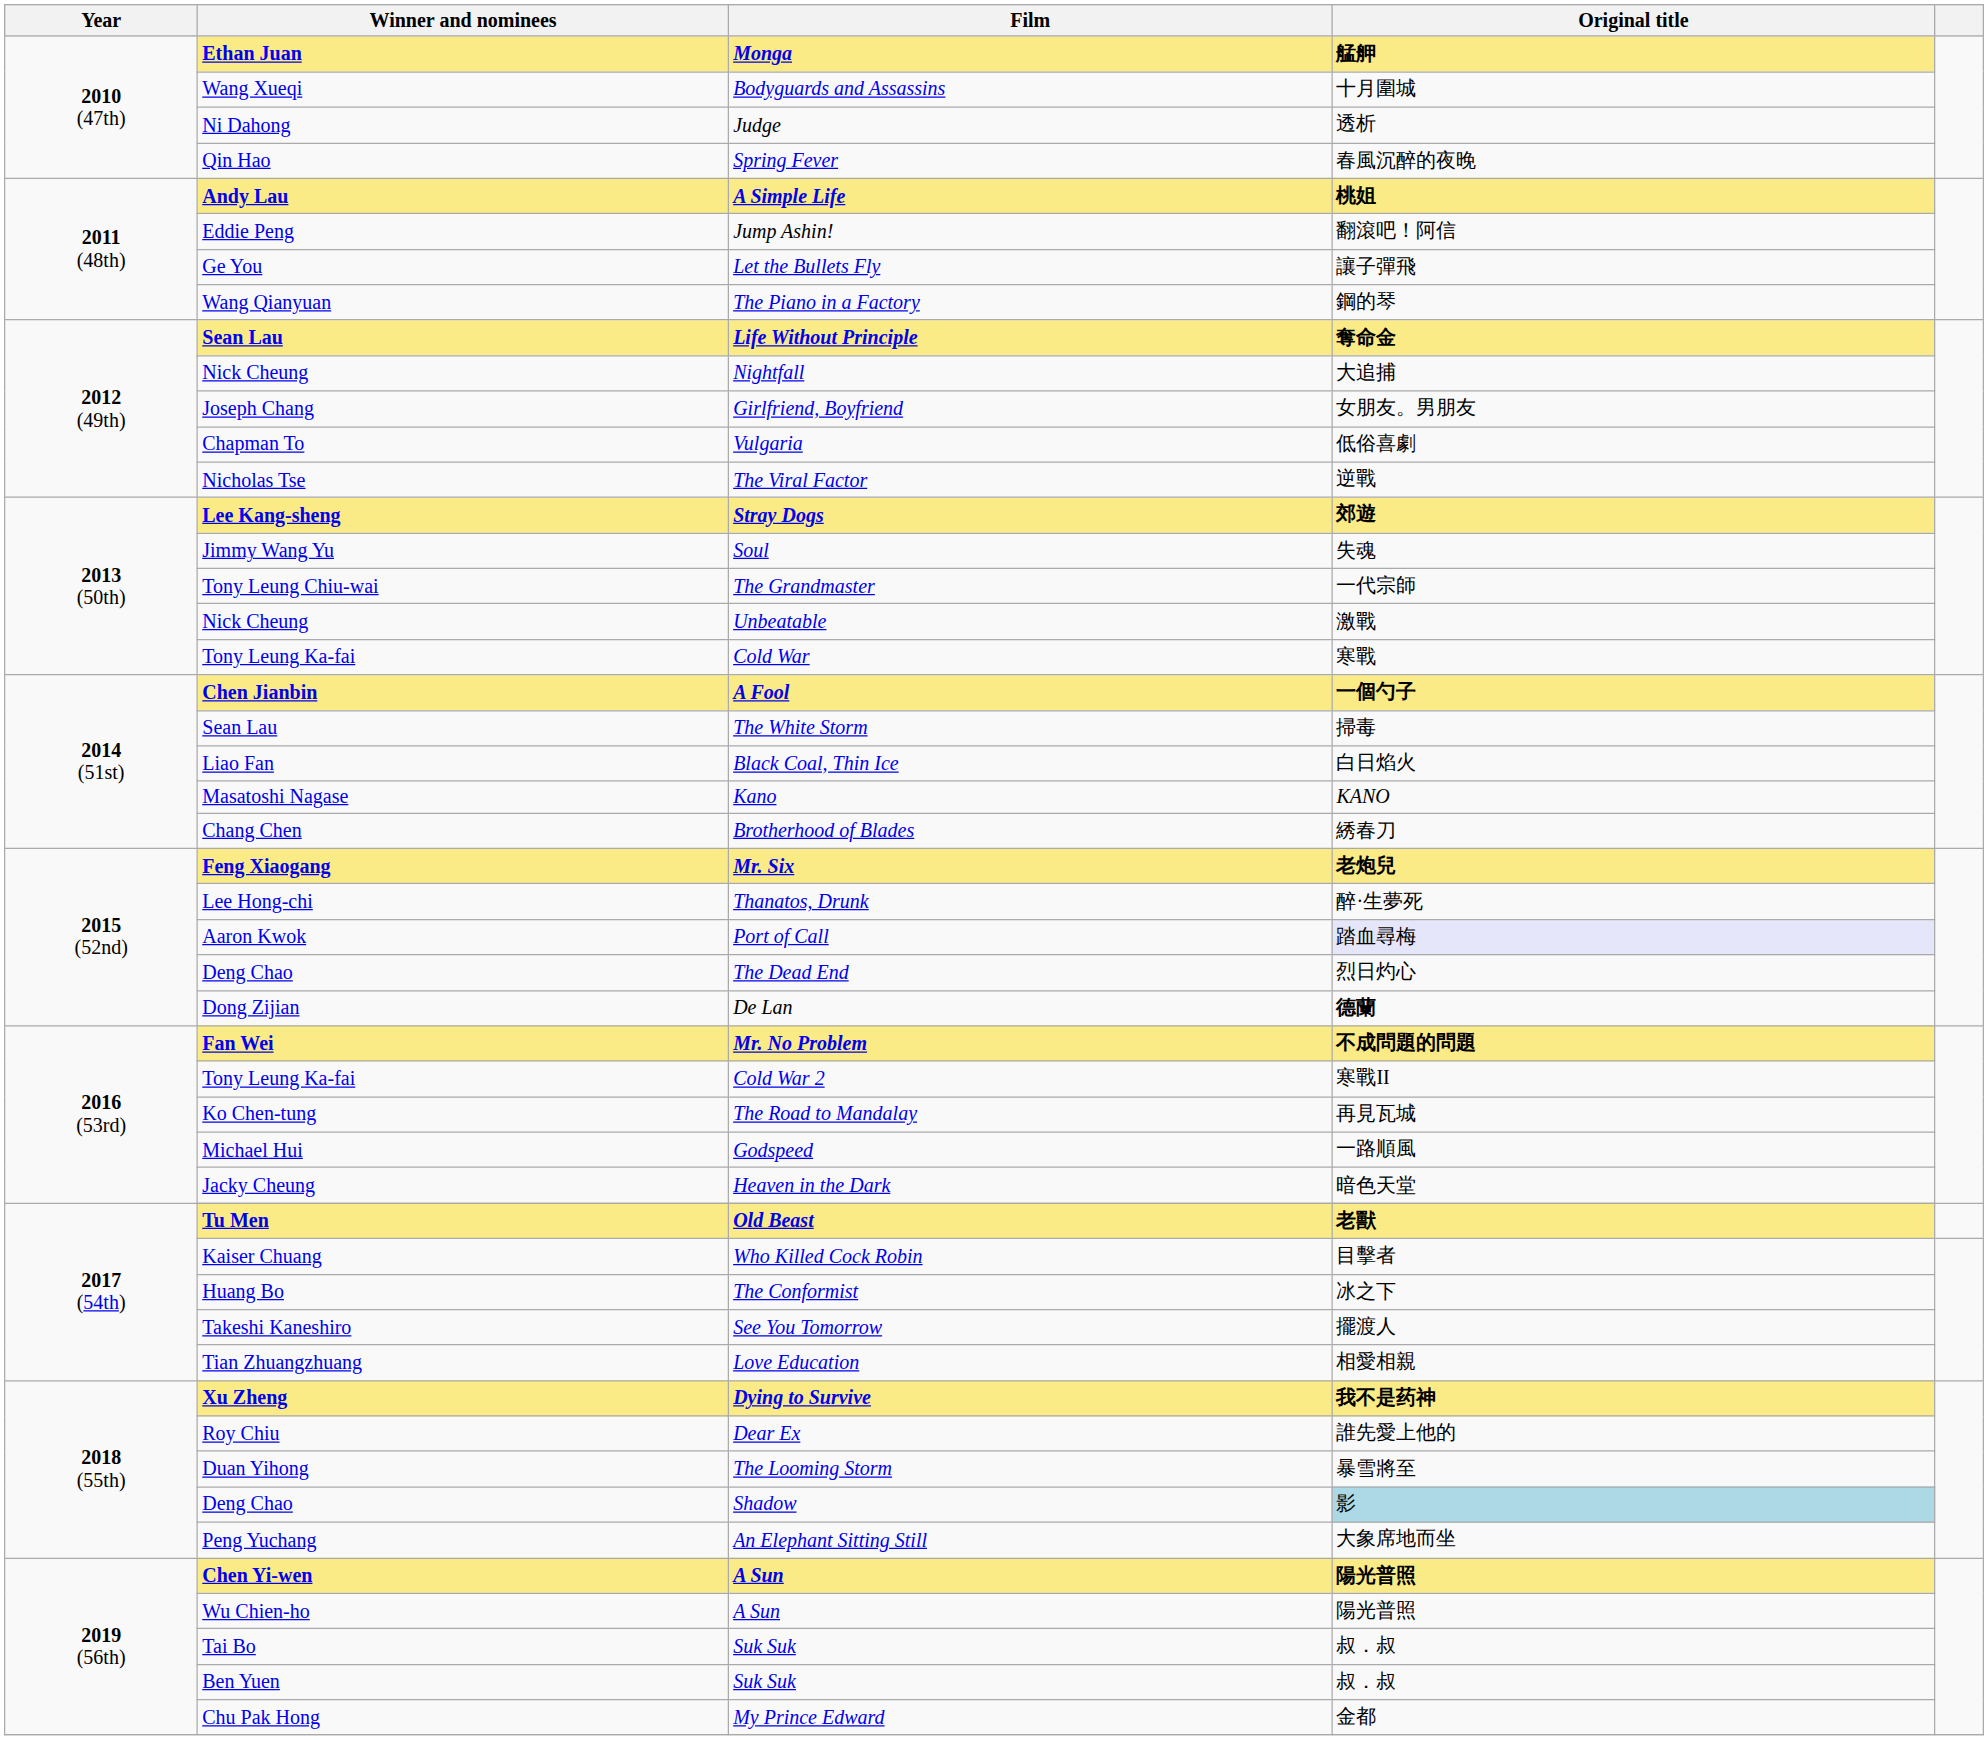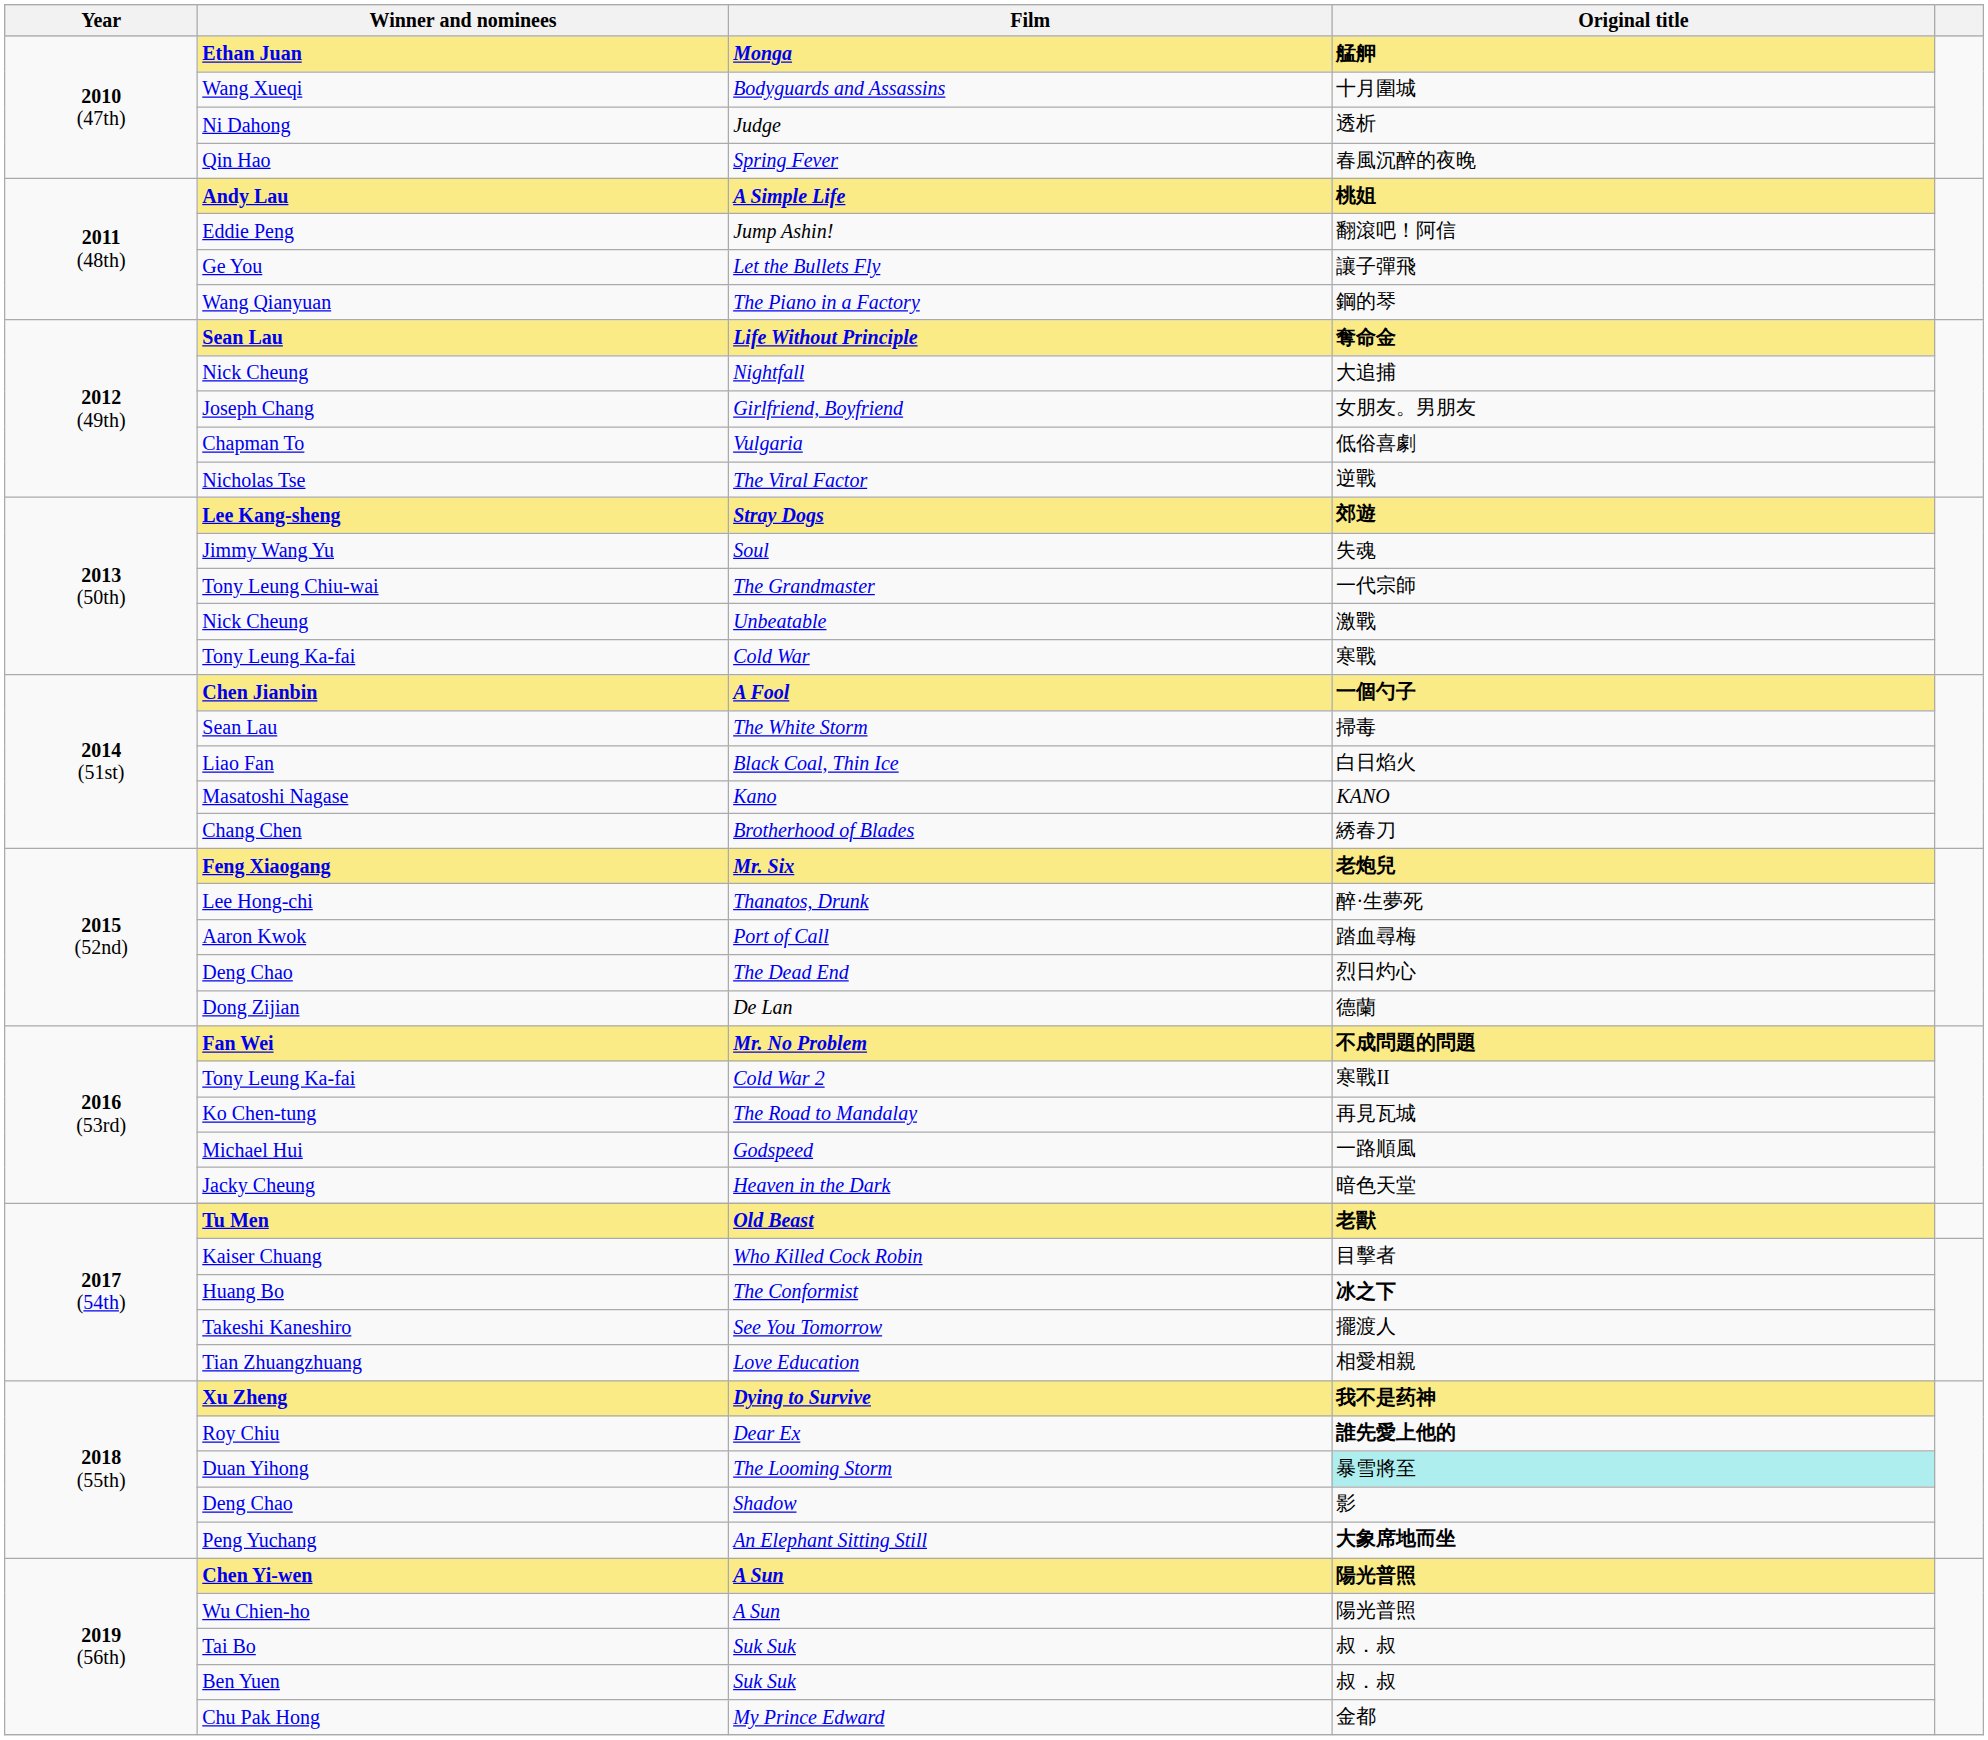Port of Call | Original title: lavender background -> no background
De Lan | Original title: bold -> normal
The Conformist | Original title: normal -> bold
Dear Ex | Original title: normal -> bold
The Looming Storm | Original title: no background -> paleturquoise background
Shadow | Original title: lightblue background -> no background
An Elephant Sitting Still | Original title: normal -> bold
